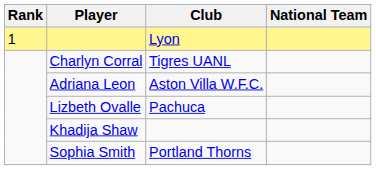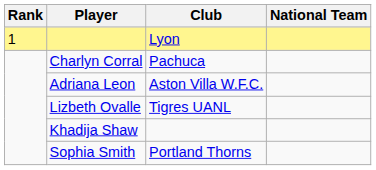Charlyn Corral | Club: Tigres UANL -> Pachuca
Lizbeth Ovalle | Club: Pachuca -> Tigres UANL
